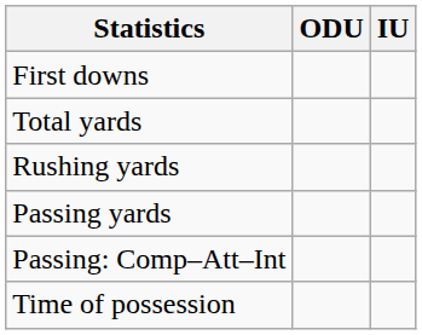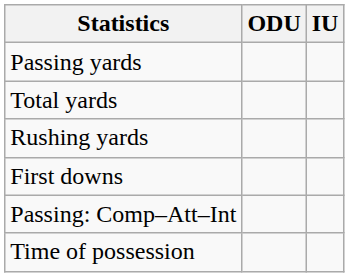rows swapped: First downs <-> Passing yards
